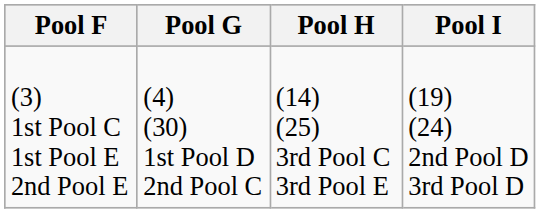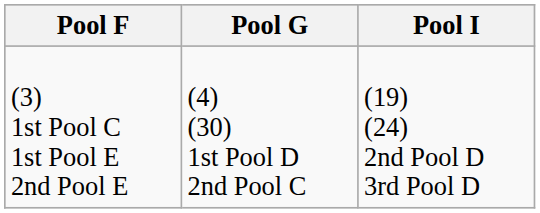- column: Pool H | (14) (25) 3rd Pool C 3rd Pool E
